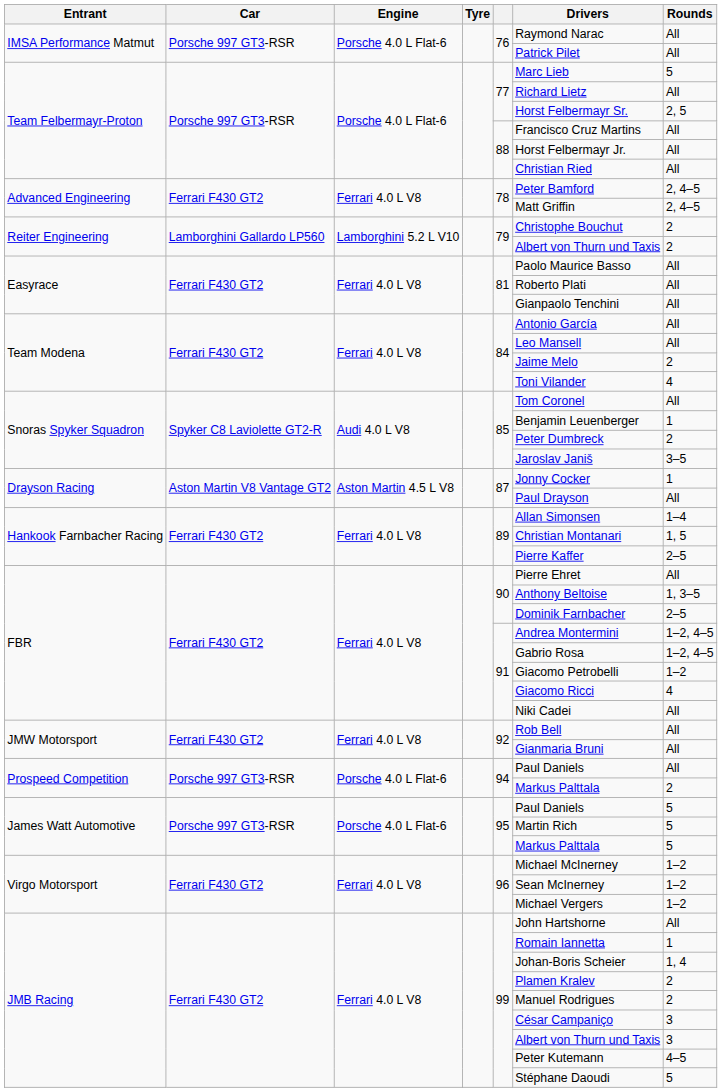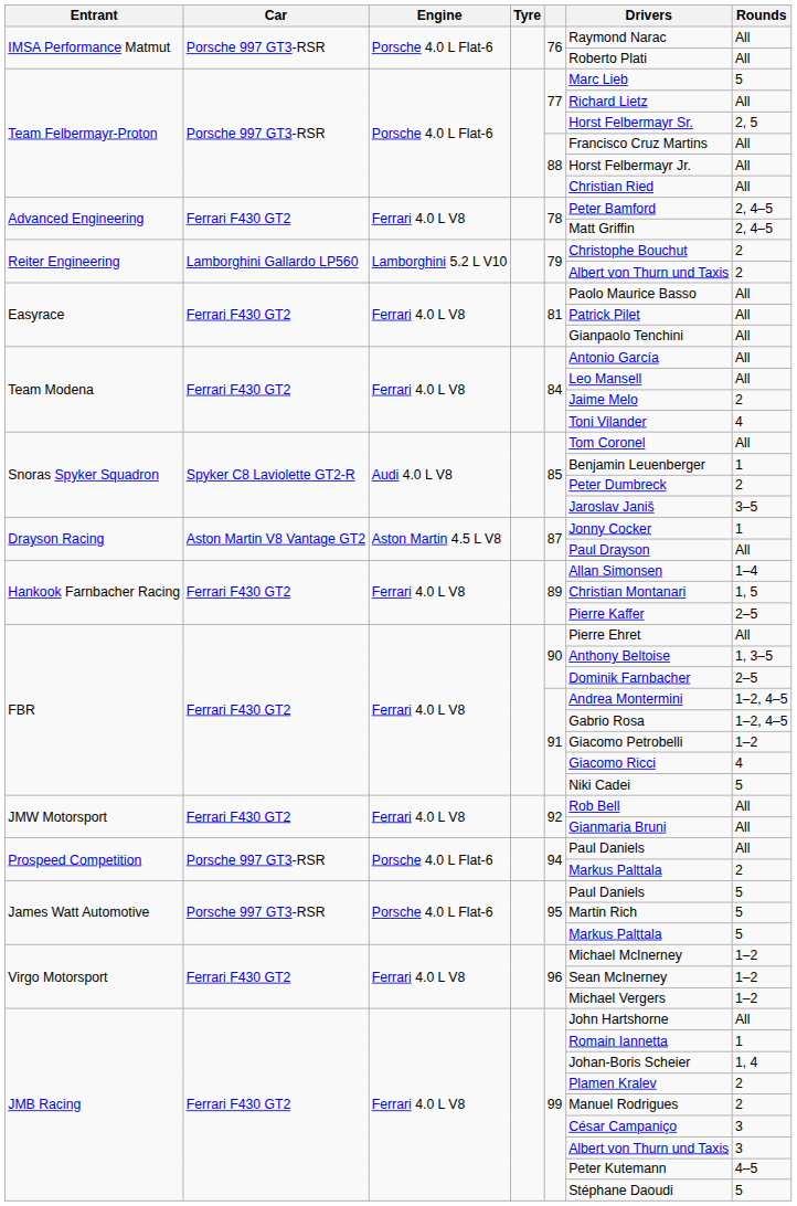row 3 | Drivers: Patrick Pilet -> Roberto Plati
row 15 | Drivers: Roberto Plati -> Patrick Pilet
row 37 | Rounds: All -> 5
